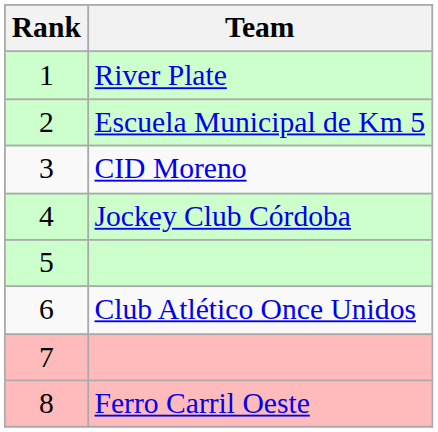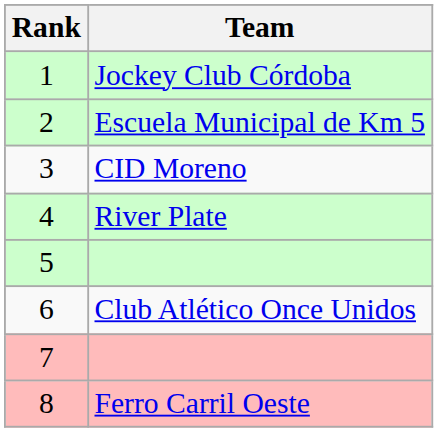1 | Team: River Plate -> Jockey Club Córdoba
4 | Team: Jockey Club Córdoba -> River Plate
